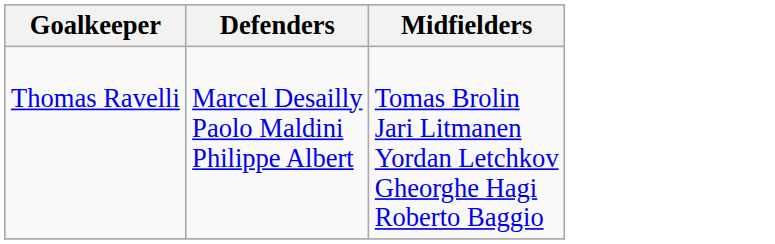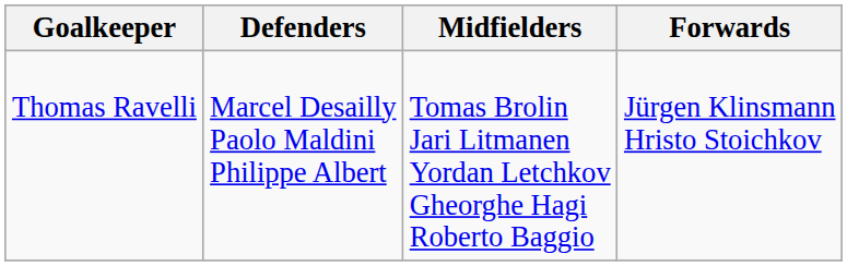+ column: Forwards | Jürgen Klinsmann Hristo Stoichkov
